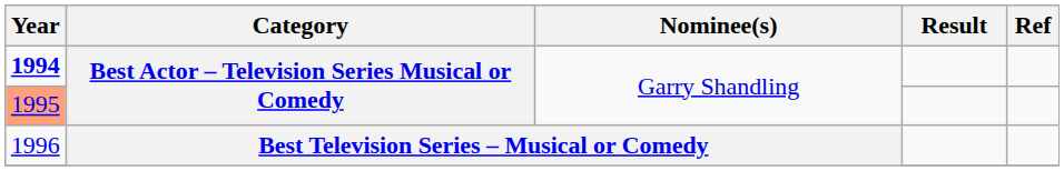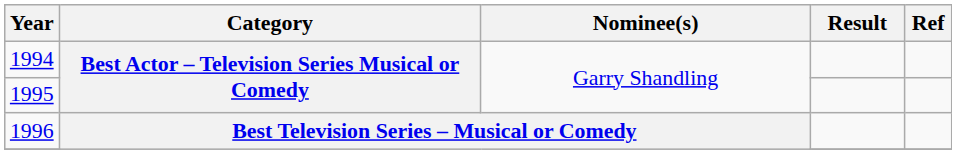1994 | Year: bold -> normal
1995 | Year: lightsalmon background -> no background
